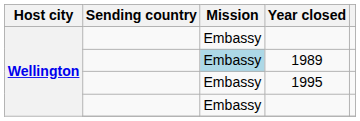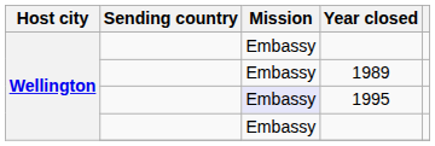1989 | Mission: lightblue background -> no background
1995 | Mission: no background -> lavender background
